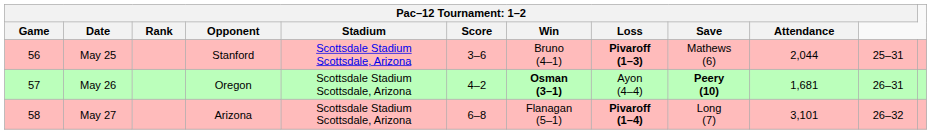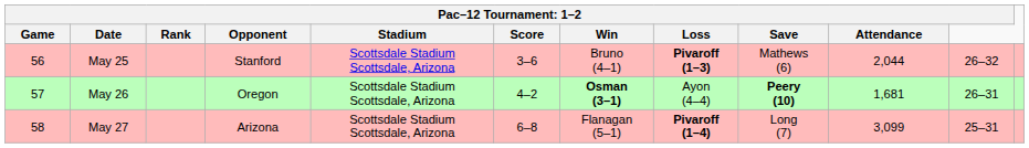May 25 | column 11: 25–31 -> 26–32
May 27 | column 10: 3,101 -> 3,099
May 27 | column 11: 26–32 -> 25–31
